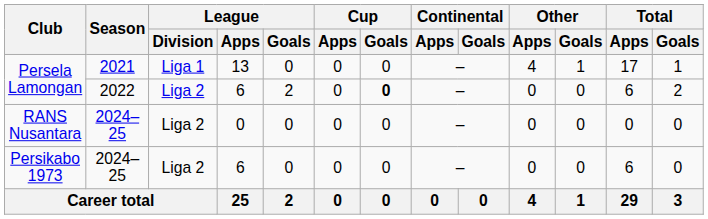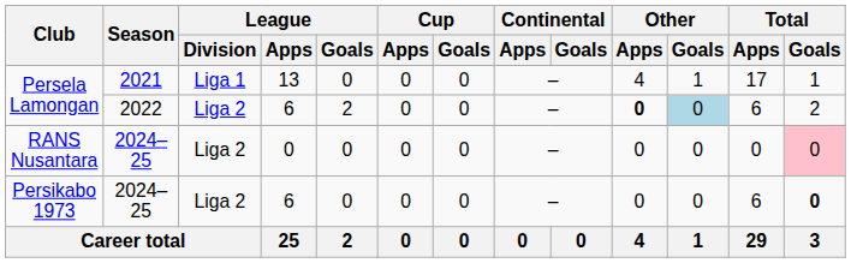Persela Lamongan / 2022 | Cup / Goals: bold -> normal
Persela Lamongan / 2022 | Other / Apps: normal -> bold
Persela Lamongan / 2022 | Other / Goals: no background -> lightblue background
RANS Nusantara | Total / Goals: no background -> pink background
Persikabo 1973 | Total / Goals: normal -> bold
